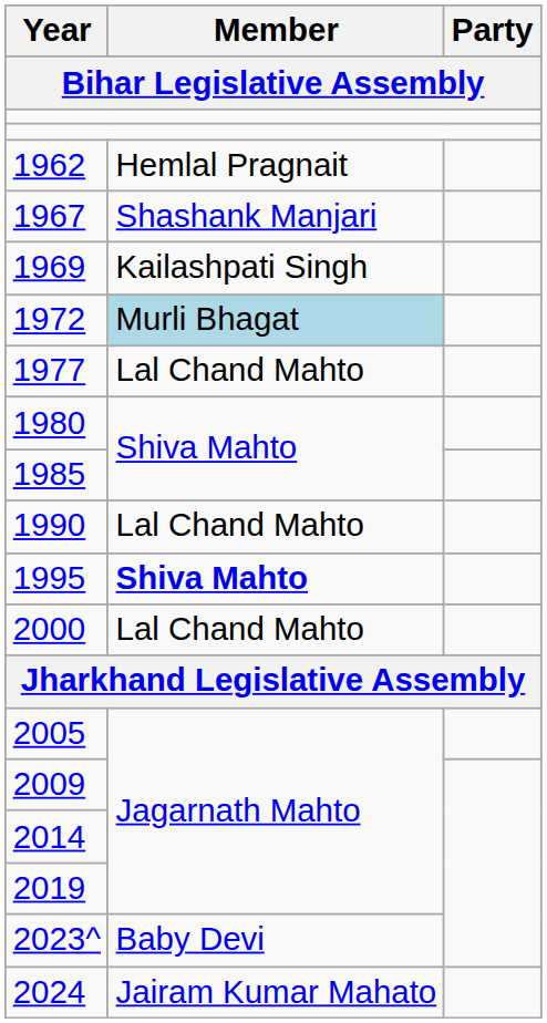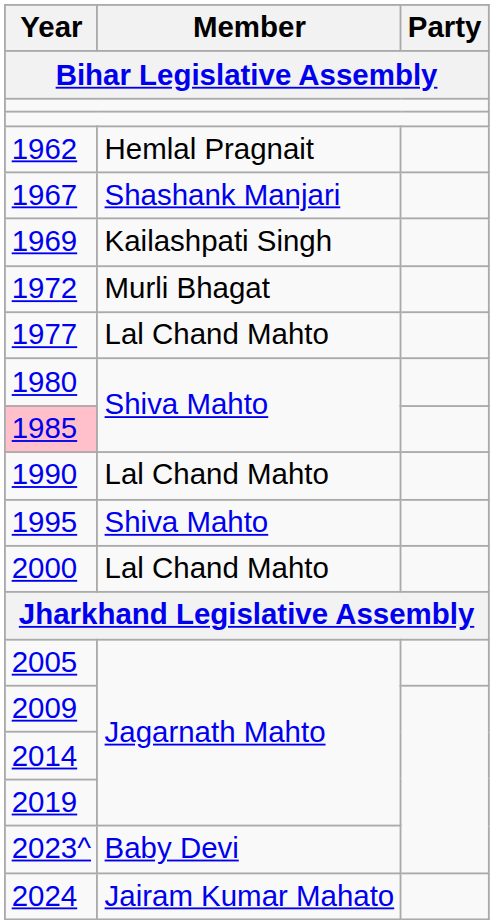1972 | Member: lightblue background -> no background
1985 | Year: no background -> pink background
1995 | Member: bold -> normal
